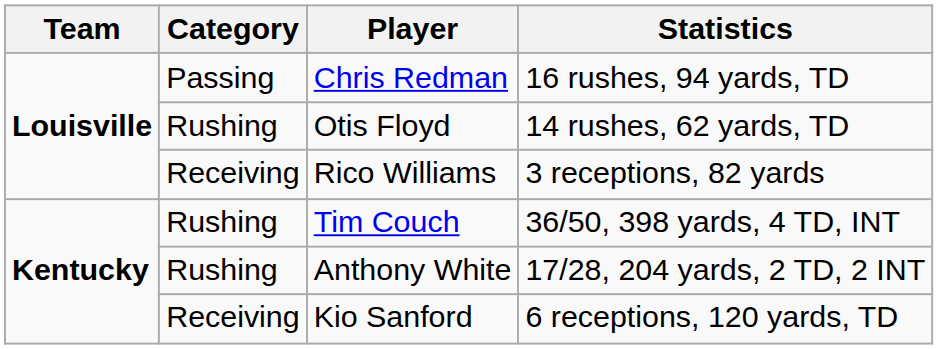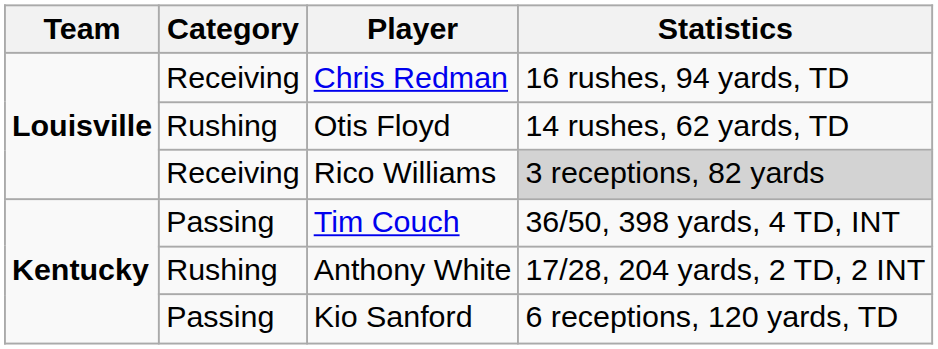Chris Redman | Category: Passing -> Receiving
Rico Williams | Statistics: no background -> lightgrey background
Tim Couch | Category: Rushing -> Passing
Kio Sanford | Category: Receiving -> Passing
